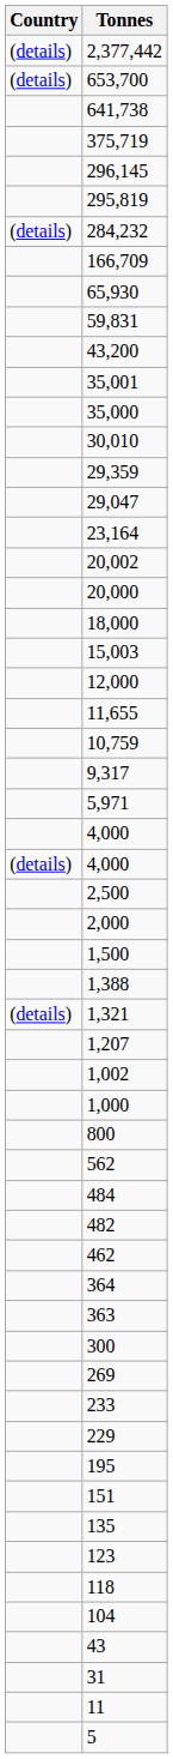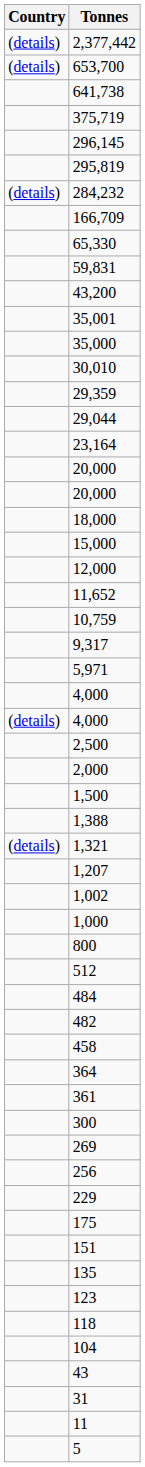row 10 | Tonnes: 65,930 -> 65,330
row 17 | Tonnes: 29,047 -> 29,044
row 19 | Tonnes: 20,002 -> 20,000
row 22 | Tonnes: 15,003 -> 15,000
row 24 | Tonnes: 11,655 -> 11,652
row 39 | Tonnes: 562 -> 512
row 42 | Tonnes: 462 -> 458
row 44 | Tonnes: 363 -> 361
row 47 | Tonnes: 233 -> 256
row 49 | Tonnes: 195 -> 175
